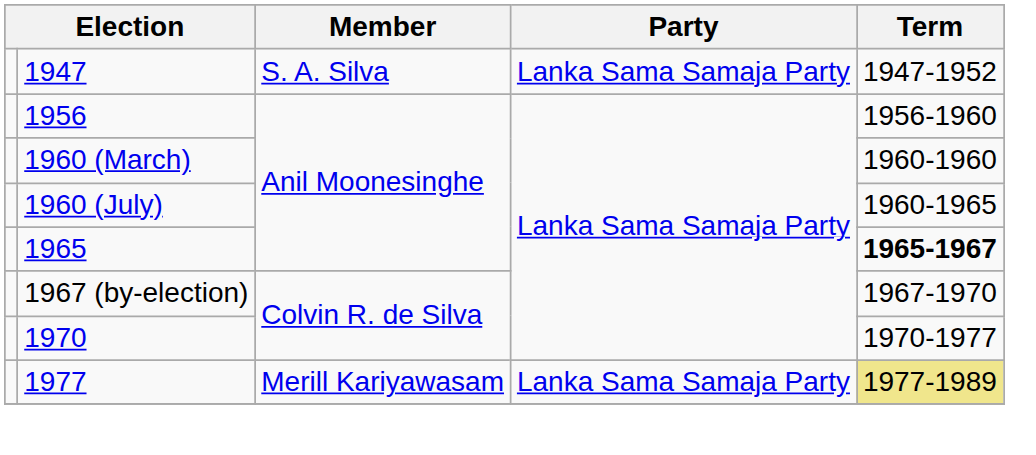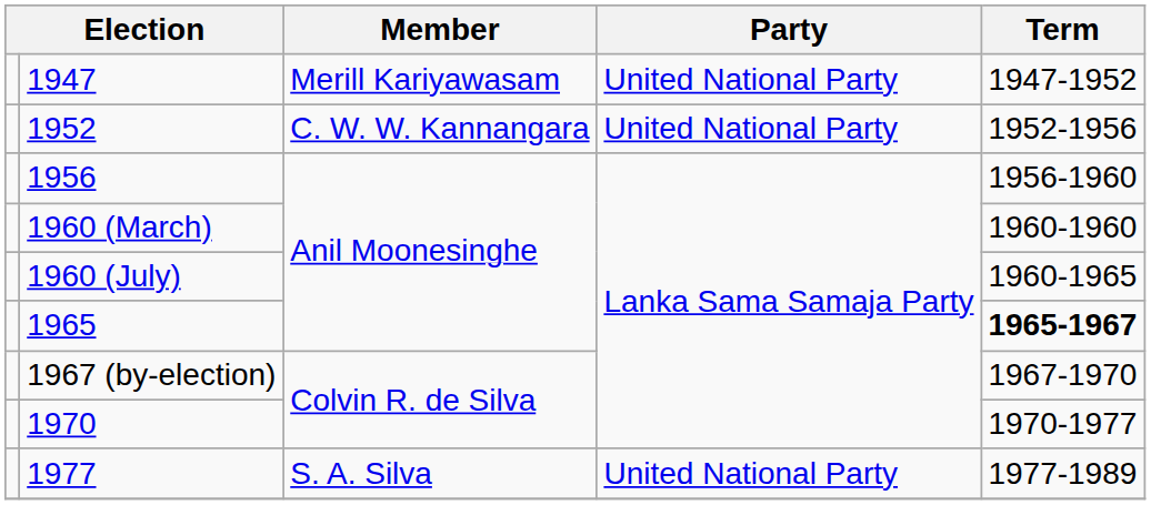1947 | Member: S. A. Silva -> Merill Kariyawasam
1947 | Party: Lanka Sama Samaja Party -> United National Party
+ row: 1952 | C. W. W. Kannangara | United National Party | 1952-1956
1977 | Member: Merill Kariyawasam -> S. A. Silva
1977 | Party: Lanka Sama Samaja Party -> United National Party
1977 | Term: khaki background -> no background
